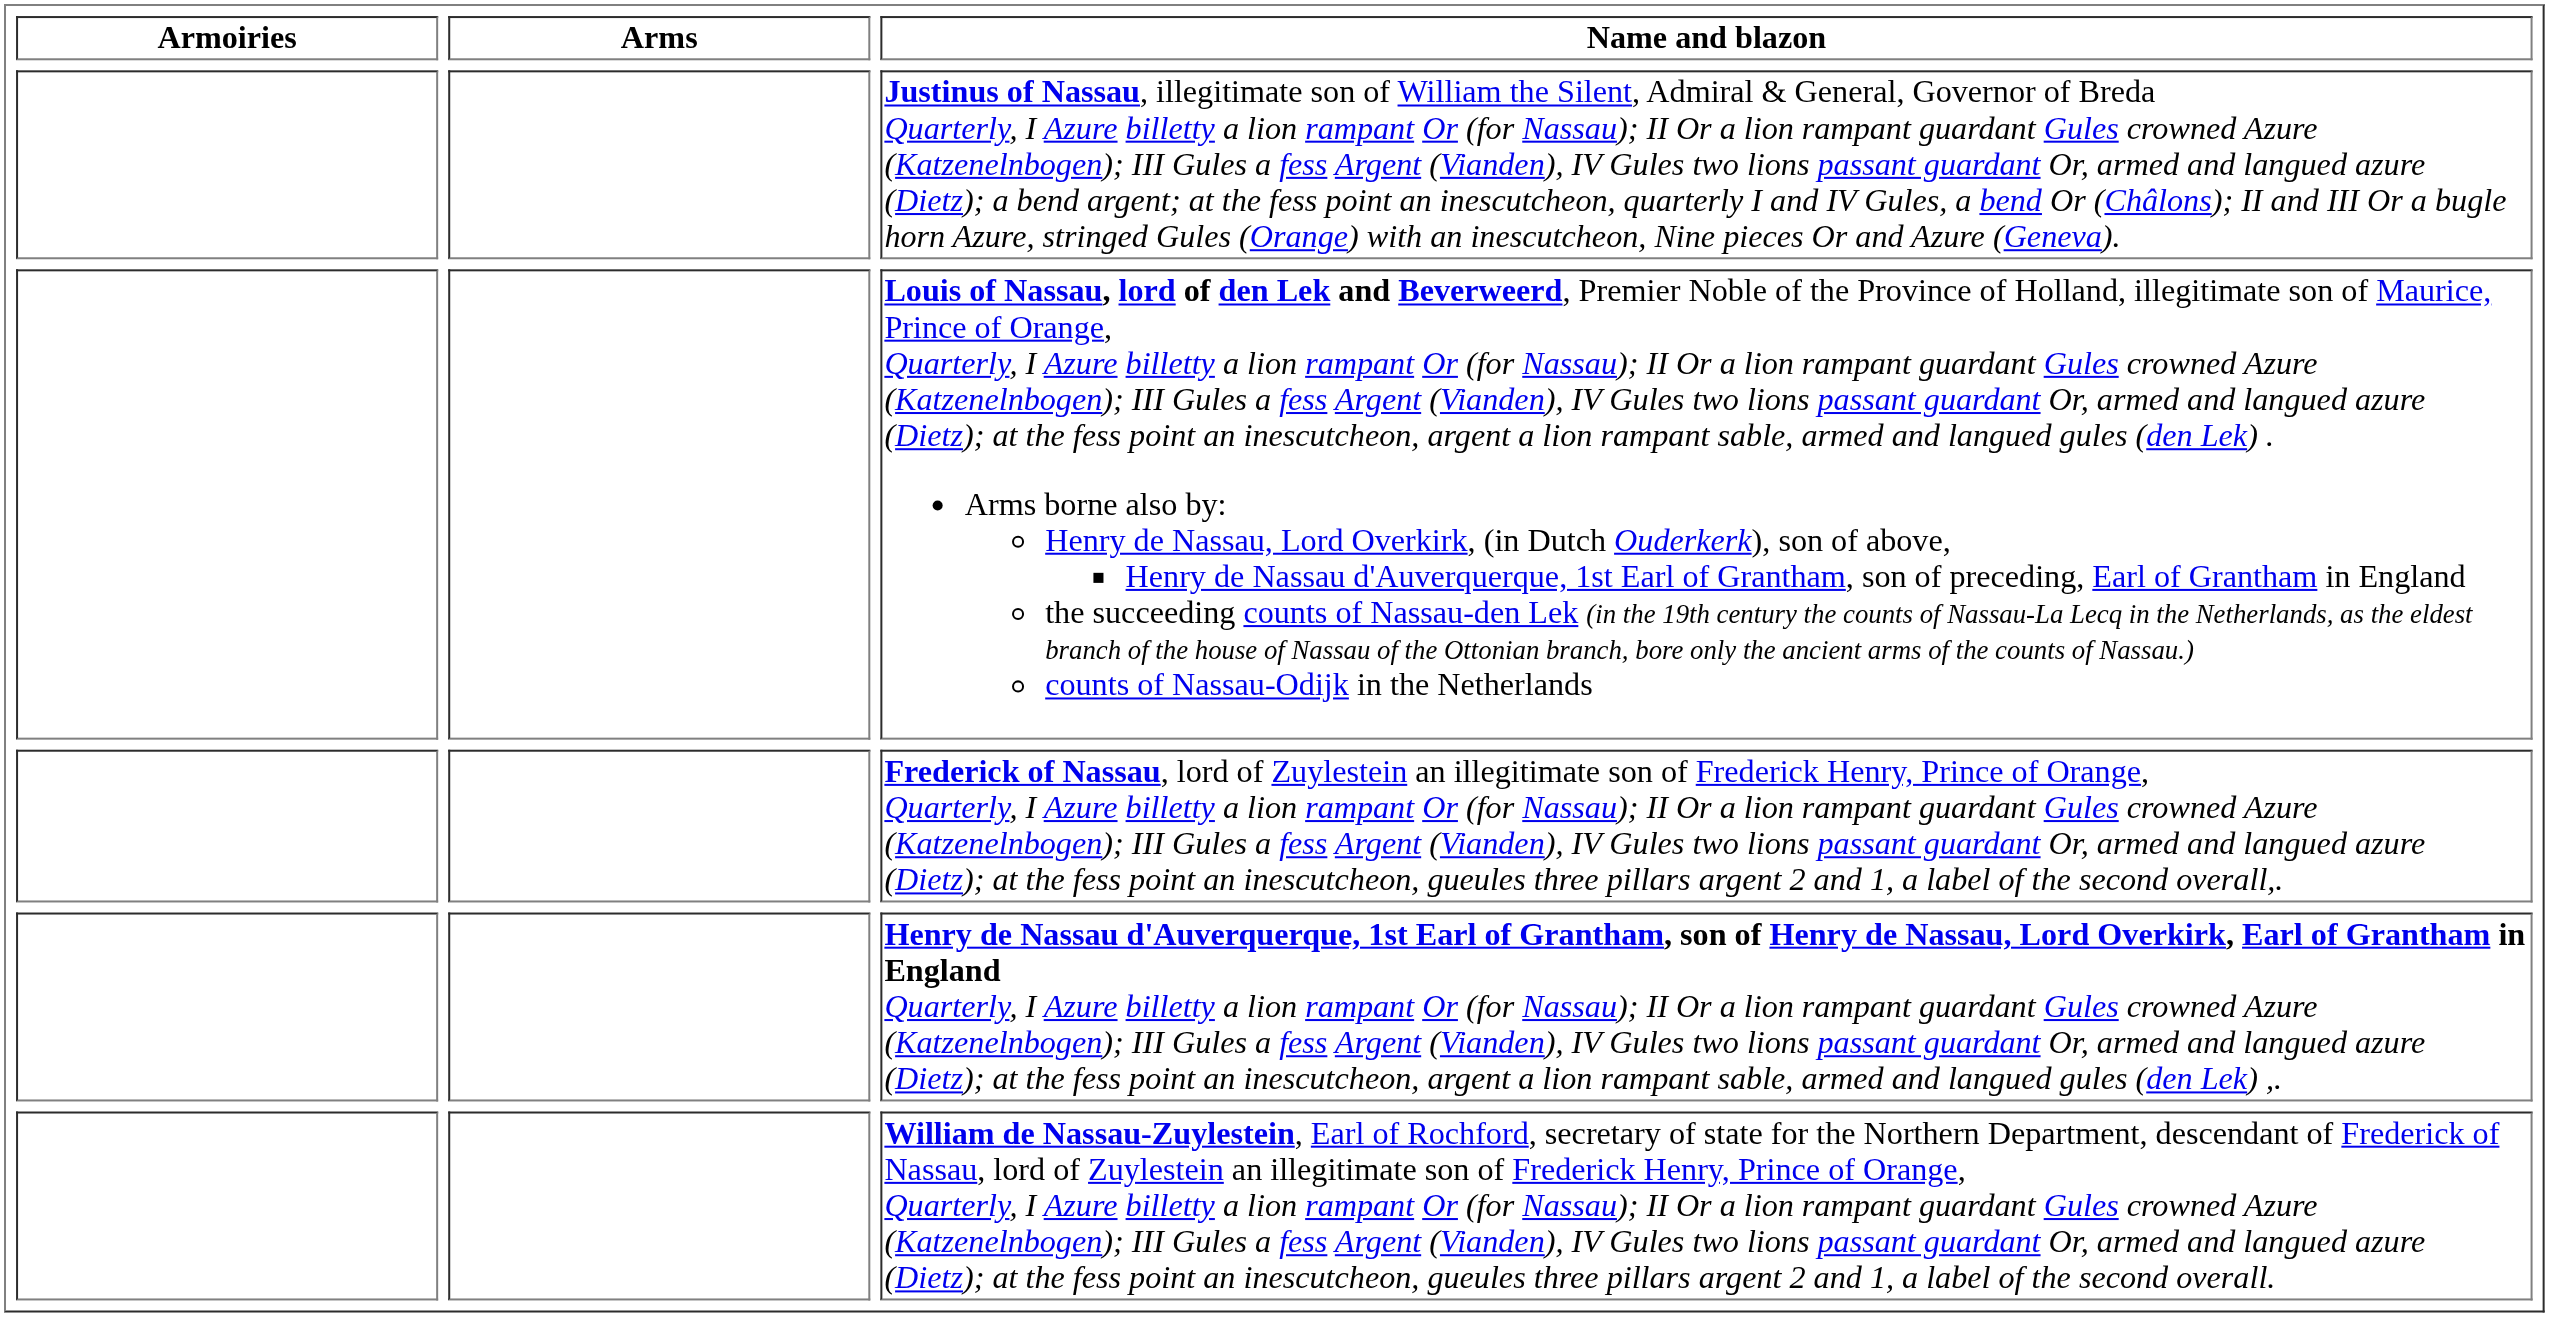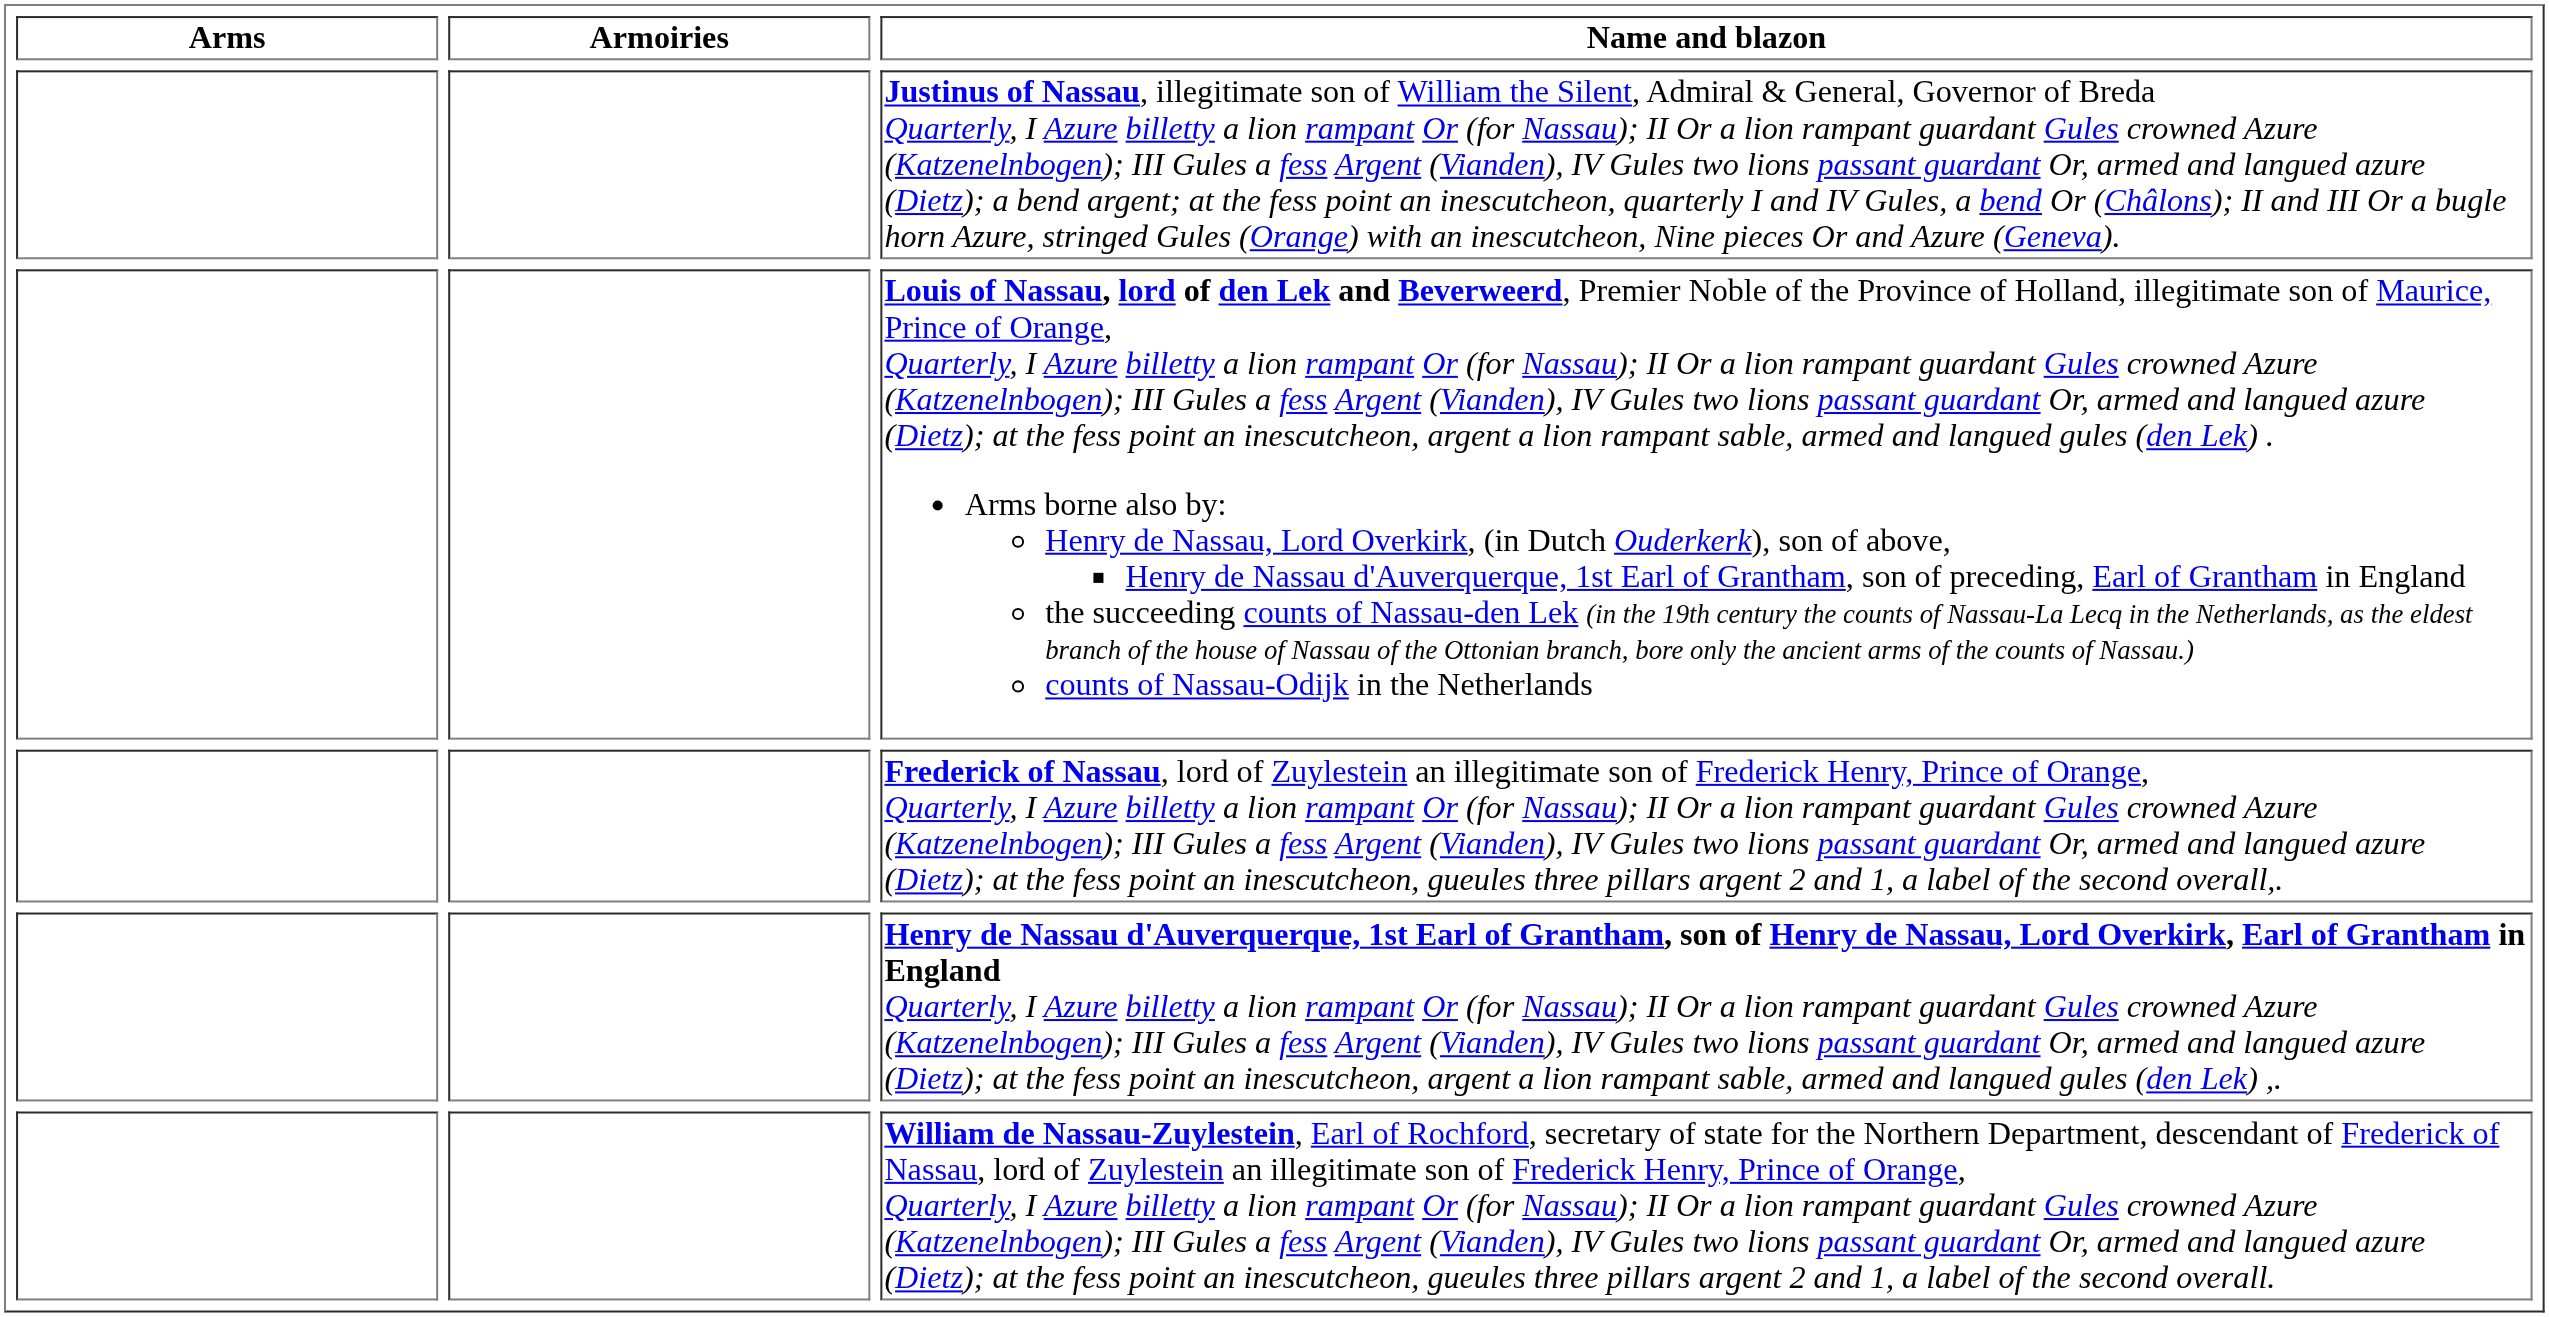columns swapped: Armoiries <-> Arms
